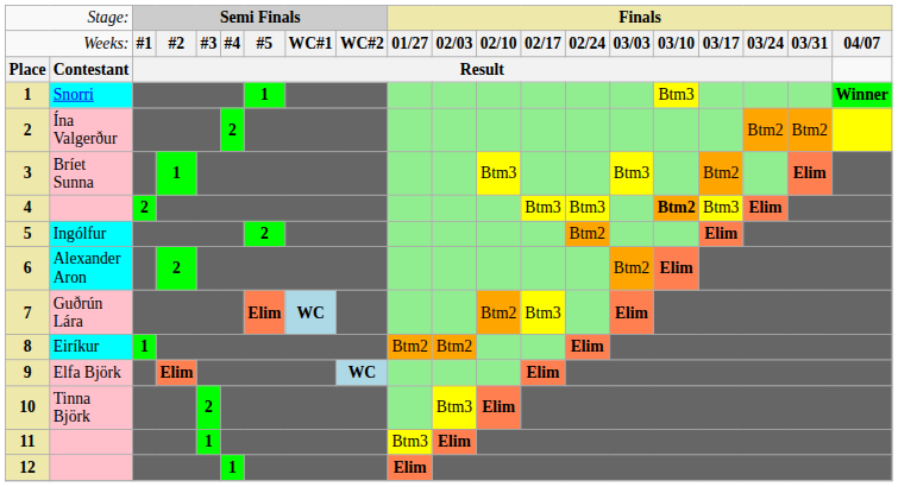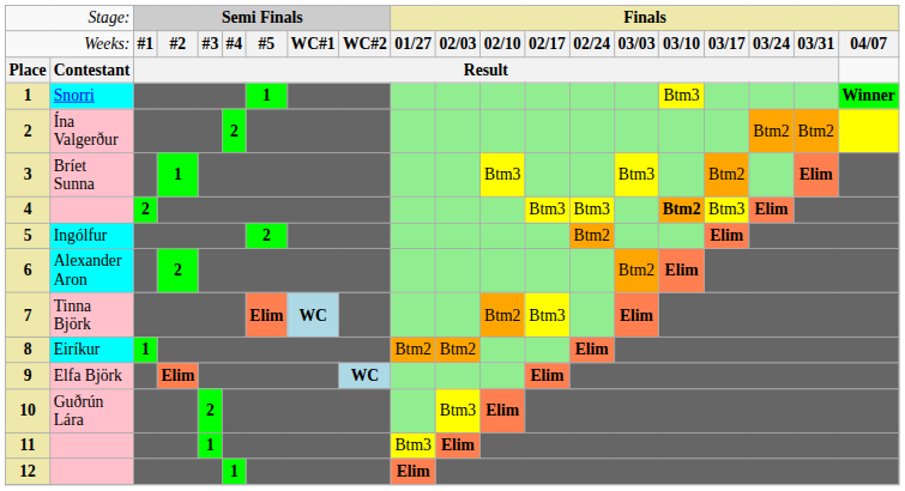7 | column 2: Guðrún Lára -> Tinna Björk
10 | column 2: Tinna Björk -> Guðrún Lára
